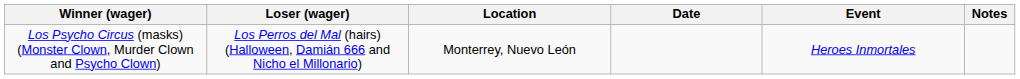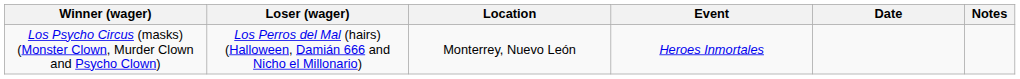columns swapped: Event <-> Date
